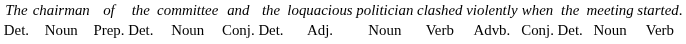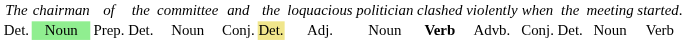row 2 | column 2: no background -> lightgreen background
row 2 | column 7: no background -> khaki background
row 2 | column 10: normal -> bold
